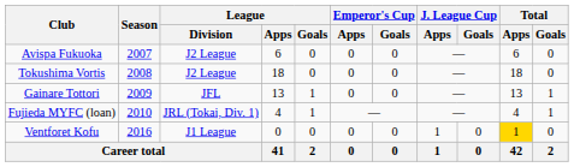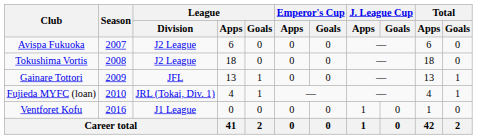Ventforet Kofu | Total / Apps: gold background -> no background
